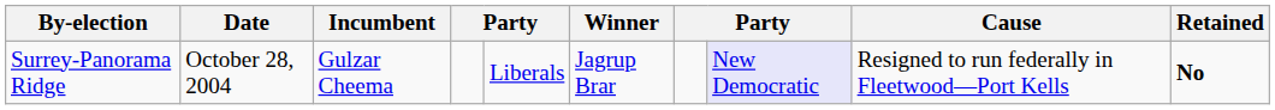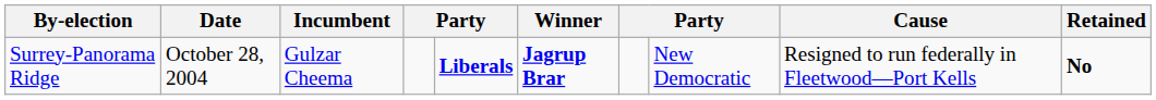Surrey-Panorama Ridge | column 5: normal -> bold
Surrey-Panorama Ridge | Winner: normal -> bold
Surrey-Panorama Ridge | column 8: lavender background -> no background
